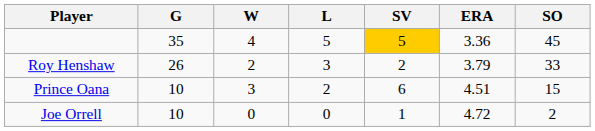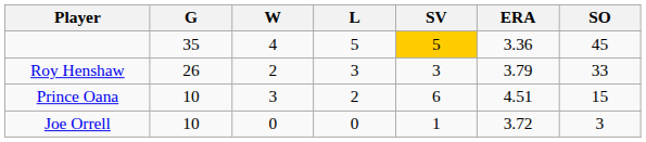Roy Henshaw | SV: 2 -> 3
Joe Orrell | ERA: 4.72 -> 3.72
Joe Orrell | SO: 2 -> 3
